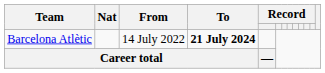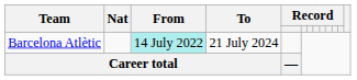Barcelona Atlètic | From: no background -> paleturquoise background
Barcelona Atlètic | To: bold -> normal
